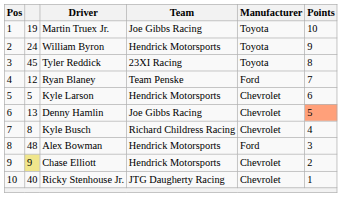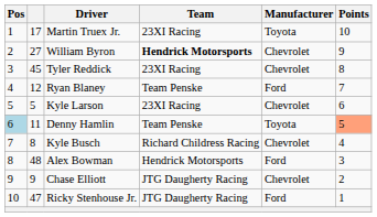Martin Truex Jr. | column 2: 19 -> 17
Martin Truex Jr. | Team: Joe Gibbs Racing -> 23XI Racing
William Byron | column 2: 24 -> 27
William Byron | Team: normal -> bold
William Byron | Manufacturer: Toyota -> Chevrolet
Tyler Reddick | Manufacturer: Toyota -> Chevrolet
Kyle Larson | Team: Hendrick Motorsports -> 23XI Racing
Denny Hamlin | Pos: no background -> lightblue background
Denny Hamlin | column 2: 13 -> 11
Denny Hamlin | Team: Joe Gibbs Racing -> Team Penske
Denny Hamlin | Manufacturer: Chevrolet -> Toyota
Chase Elliott | column 2: khaki background -> no background
Chase Elliott | Team: Hendrick Motorsports -> JTG Daugherty Racing
Ricky Stenhouse Jr. | column 2: 40 -> 47
Ricky Stenhouse Jr. | Manufacturer: Chevrolet -> Ford
